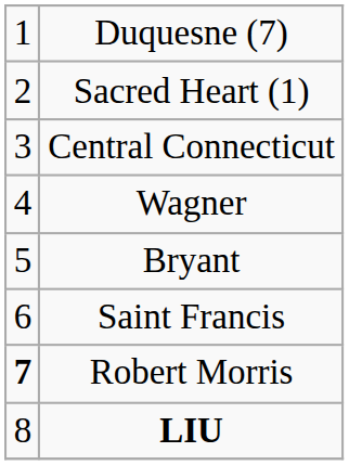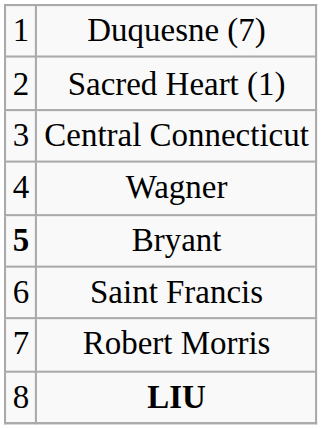Bryant | column 1: normal -> bold
Robert Morris | column 1: bold -> normal
